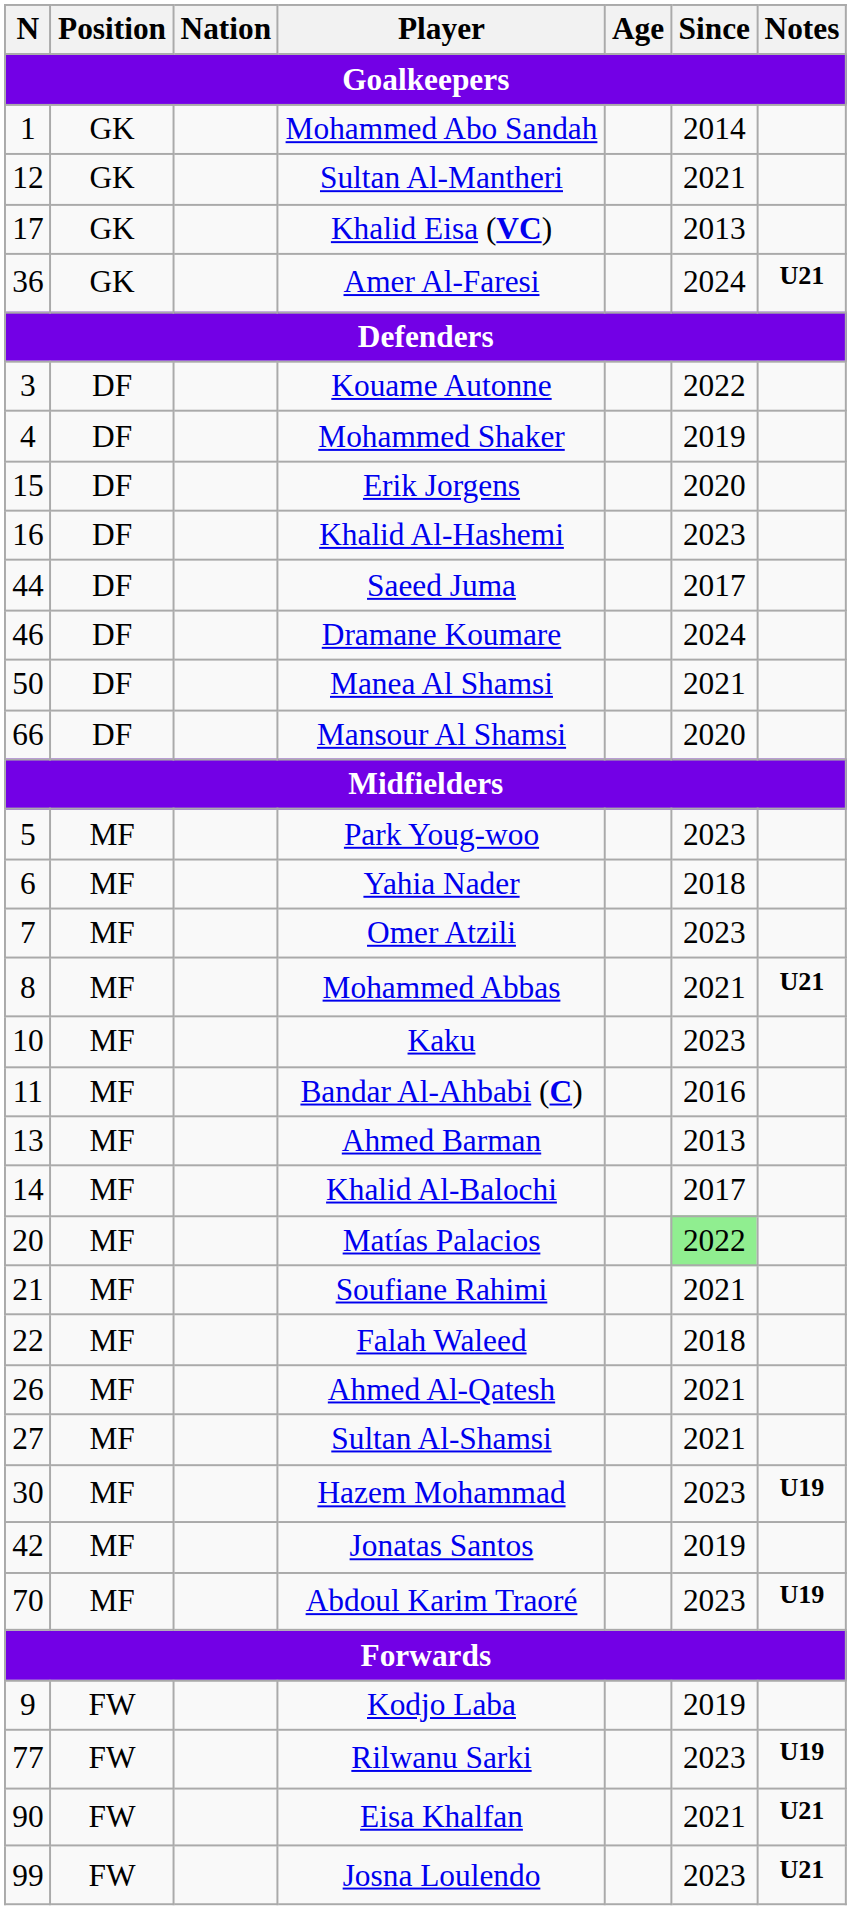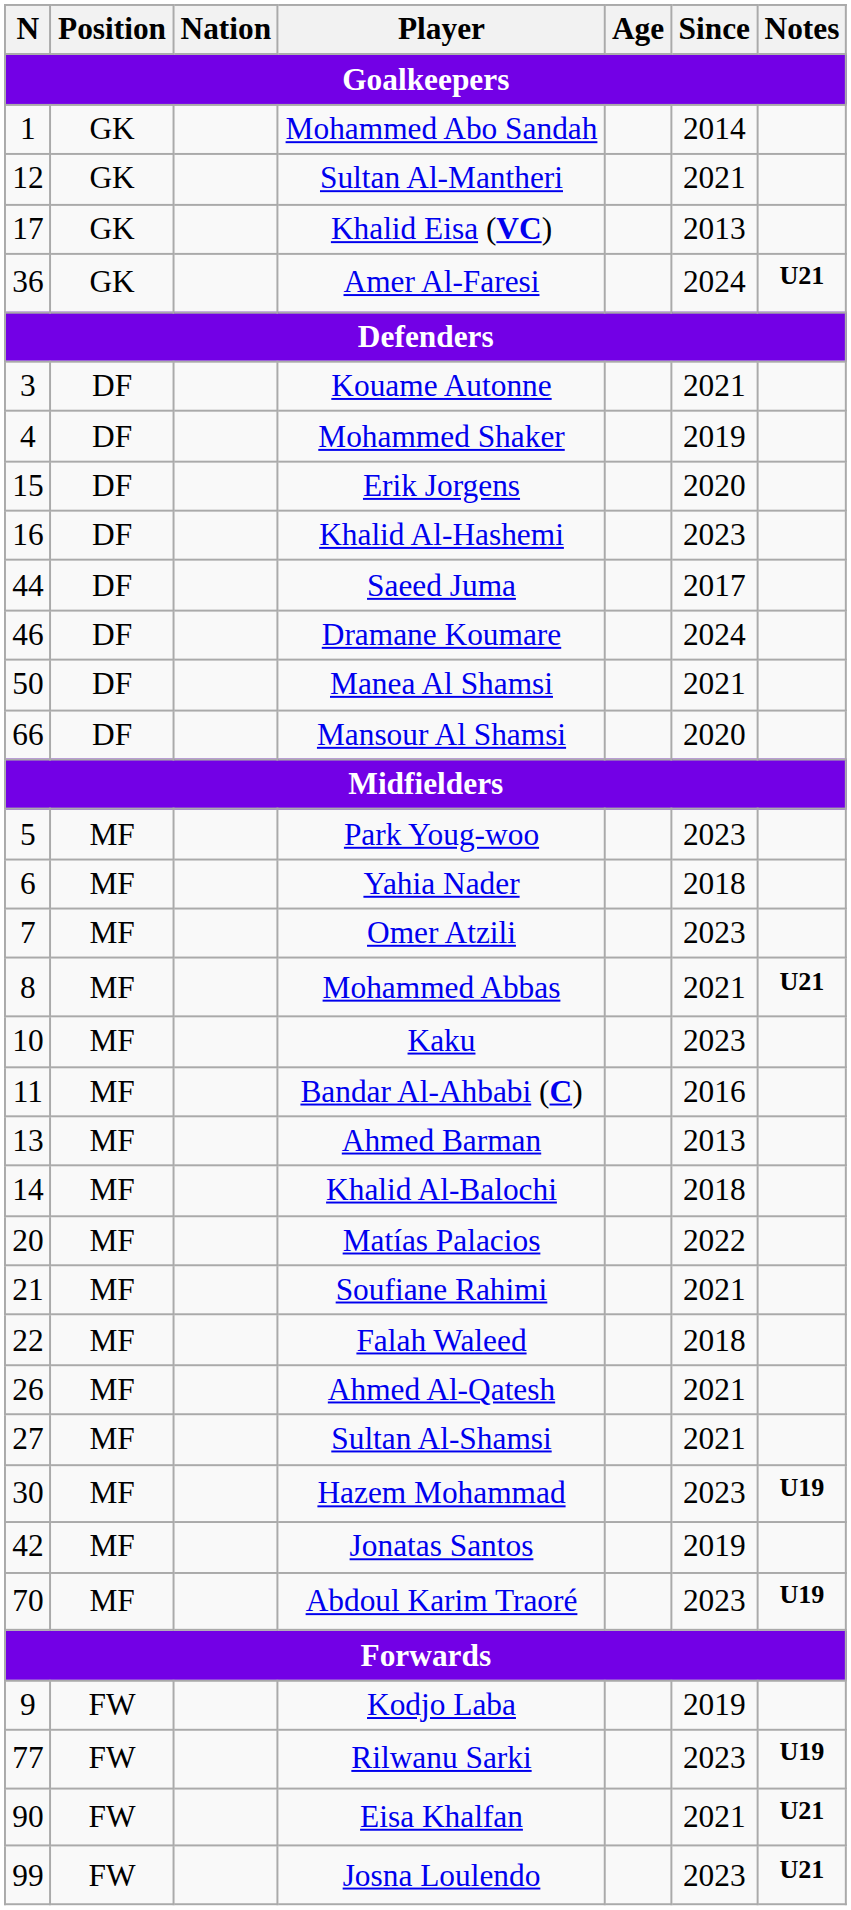Kouame Autonne | Since: 2022 -> 2021
Khalid Al-Balochi | Since: 2017 -> 2018
Matías Palacios | Since: lightgreen background -> no background
